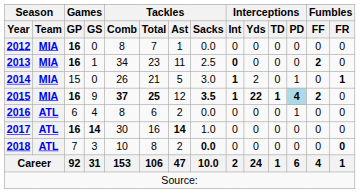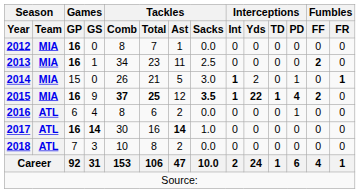2013 | Interceptions / Int: bold -> normal
2015 | Interceptions / PD: lightblue background -> no background
2018 | Tackles / Sacks: bold -> normal
2018 | Fumbles / FR: bold -> normal
